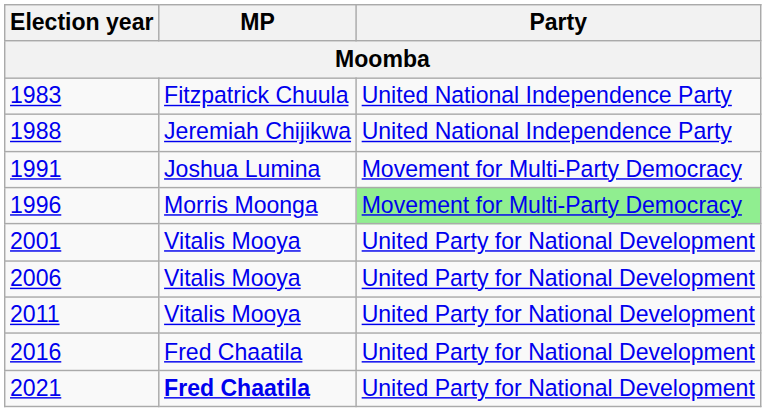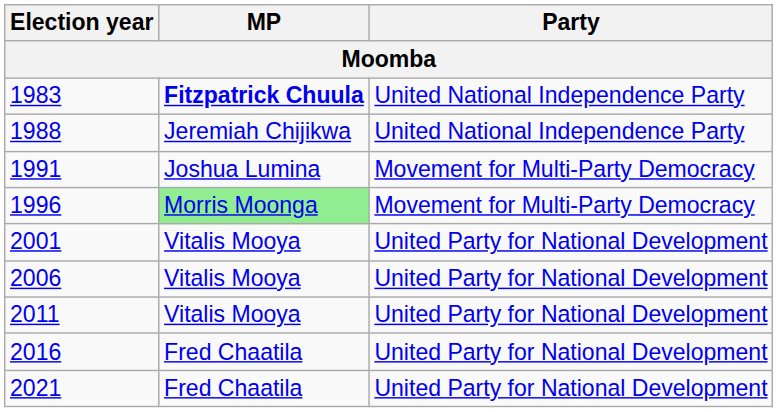1983 | MP: normal -> bold
1996 | MP: no background -> lightgreen background
1996 | Party: lightgreen background -> no background
2021 | MP: bold -> normal
